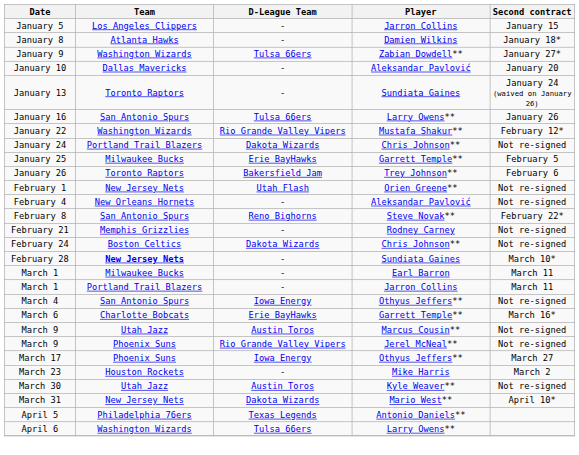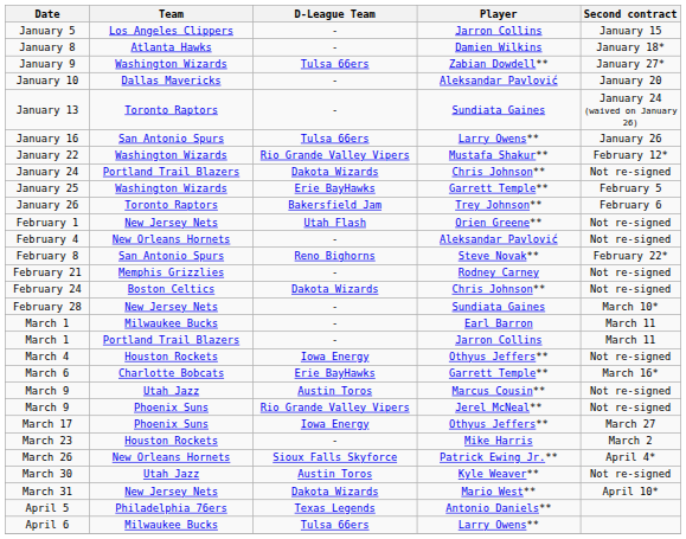January 25 | Team: Milwaukee Bucks -> Washington Wizards
February 28 | Team: bold -> normal
March 4 | Team: San Antonio Spurs -> Houston Rockets
+ row: March 26 | New Orleans Hornets | Sioux Falls Skyforce | Patrick Ewing Jr.** | April 4*
April 6 | Team: Washington Wizards -> Milwaukee Bucks
